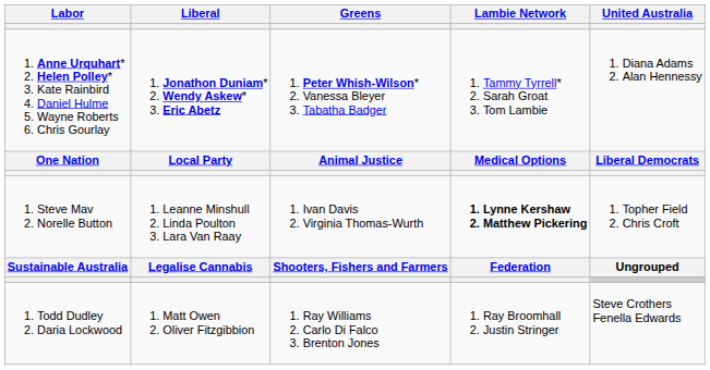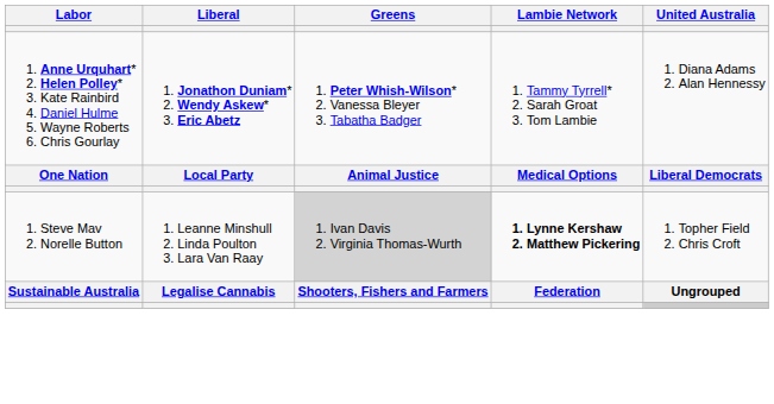Steve Mav Norelle Button | Greens: no background -> lightgrey background
- row: Todd Dudley Daria Lockwood | Matt Owen Oliver Fitzgibbion | Ray Williams Carlo Di Falco Brenton Jones | Ray Broomhall Justin Stringer | Steve Crothers Fenella Edwards
